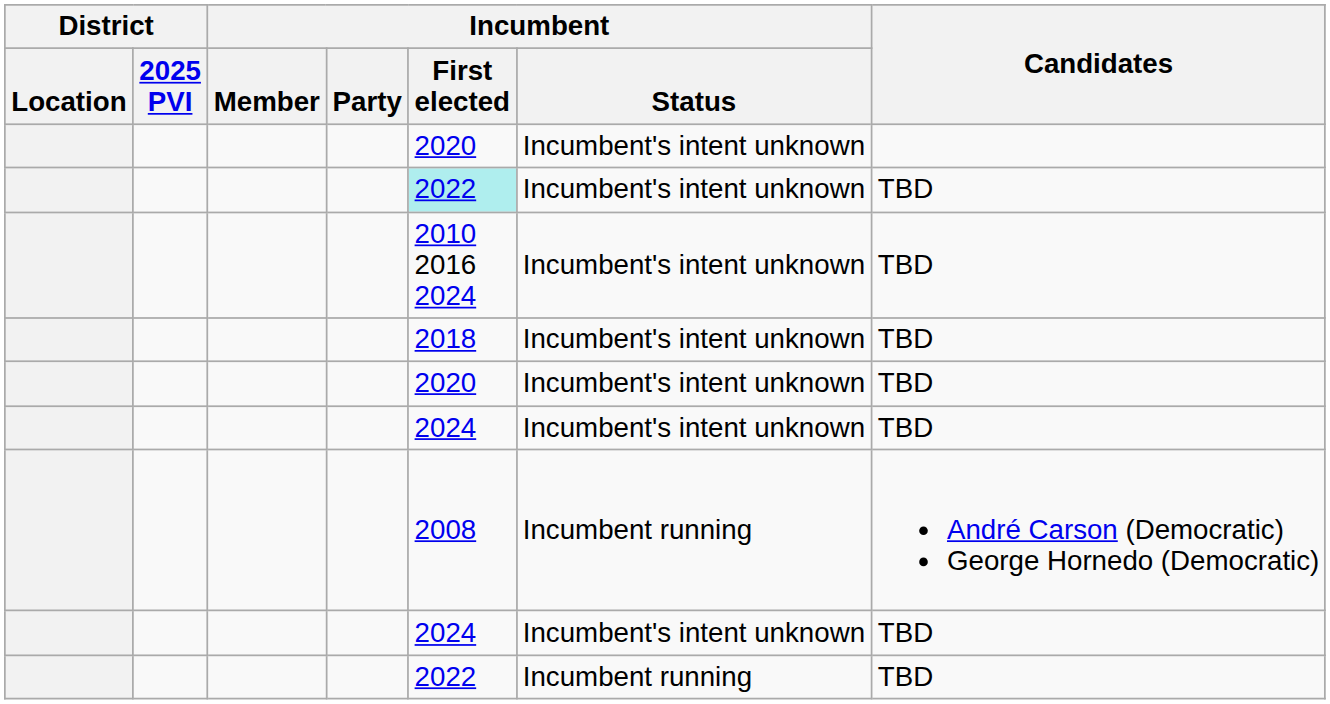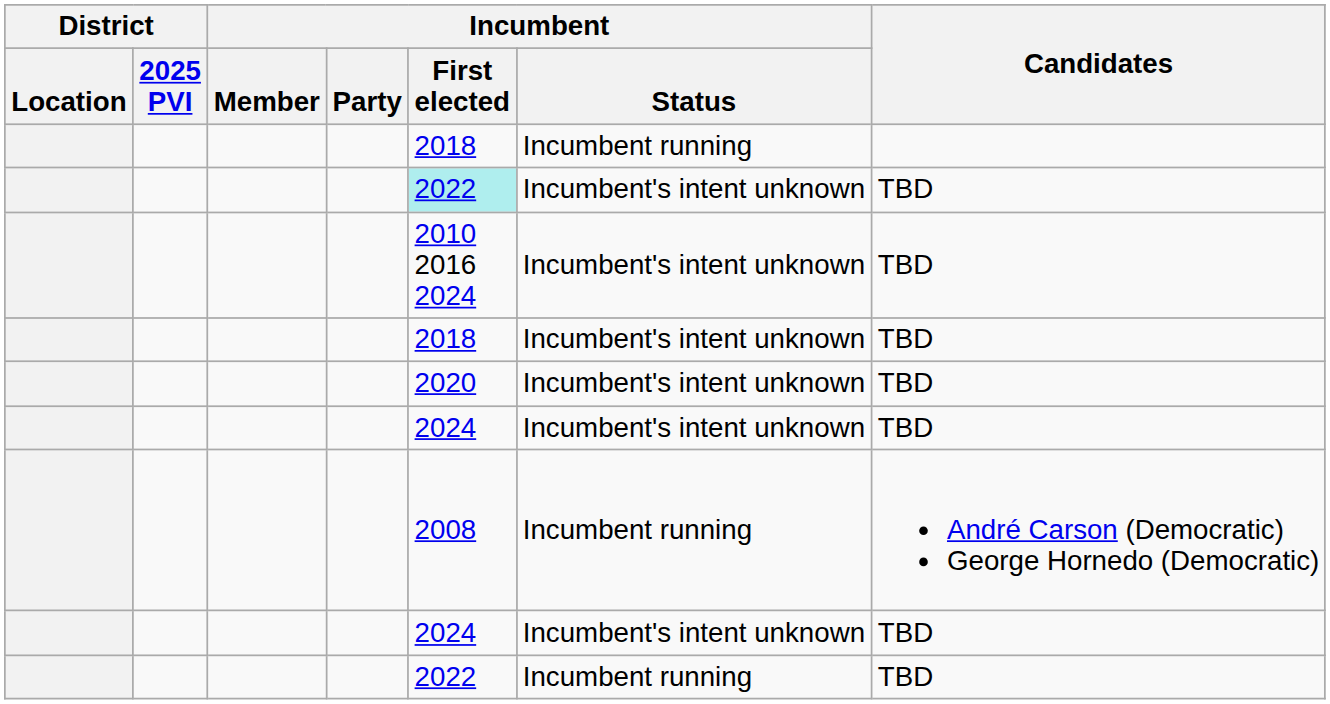row 3 | Incumbent / First elected: 2020 -> 2018
row 3 | Incumbent / Status: Incumbent's intent unknown -> Incumbent running
